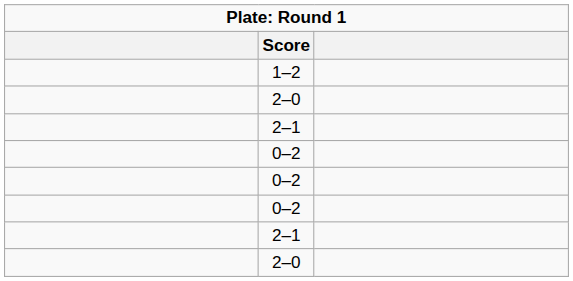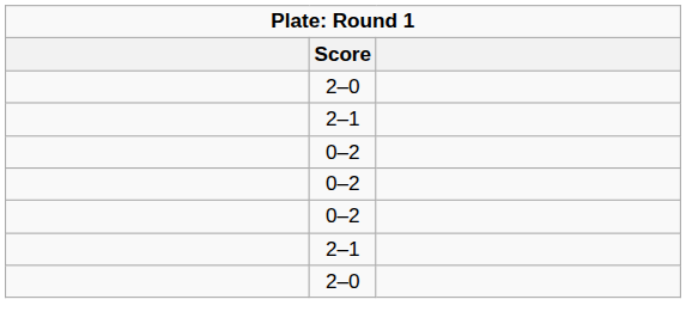- row: 1–2
